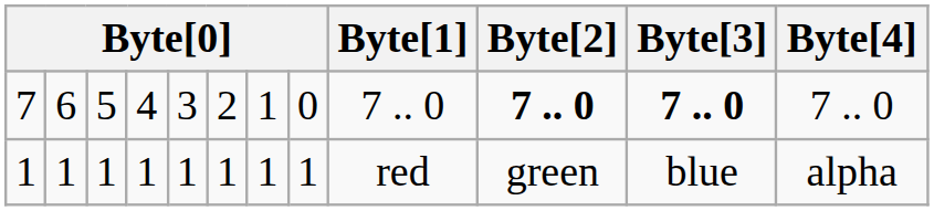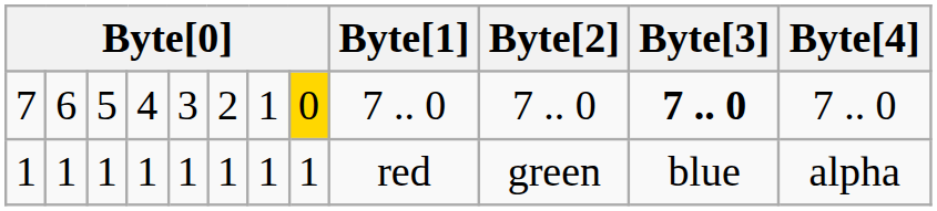7 | column 8: no background -> gold background
7 | Byte[2]: bold -> normal
